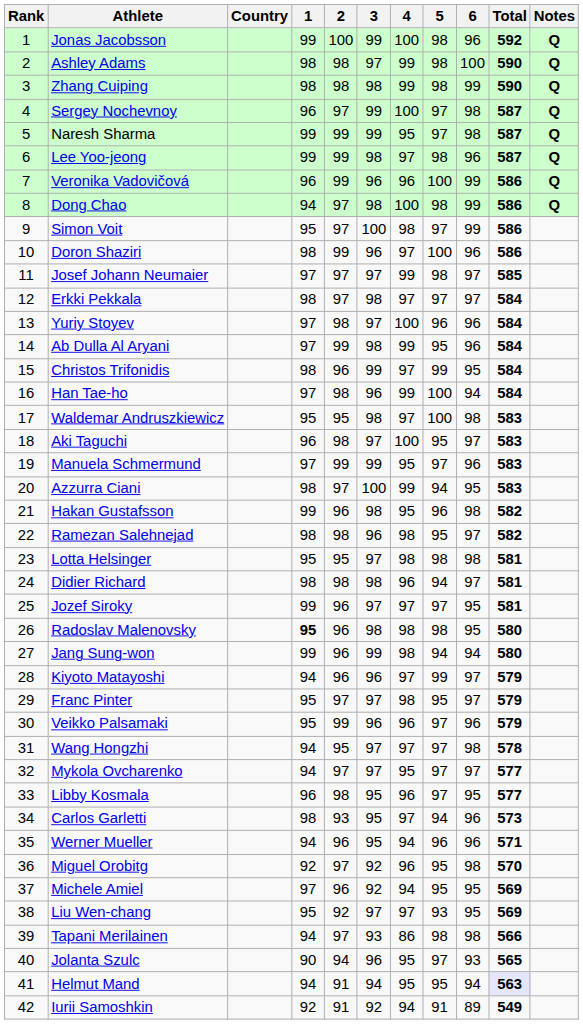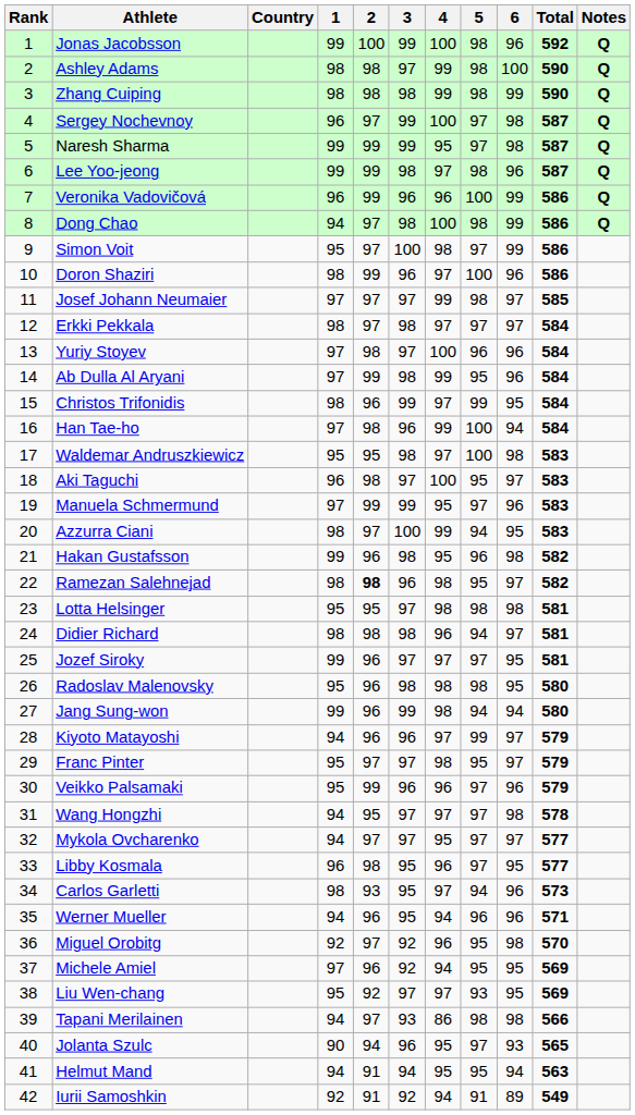Ramezan Salehnejad | 2: normal -> bold
Radoslav Malenovsky | 1: bold -> normal
Helmut Mand | Total: lavender background -> no background
